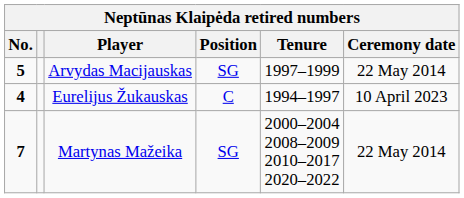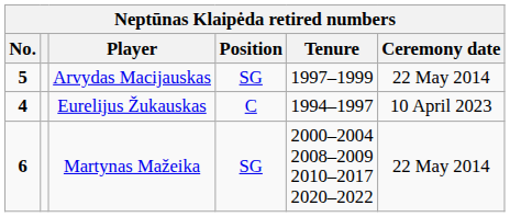Martynas Mažeika | No.: 7 -> 6
